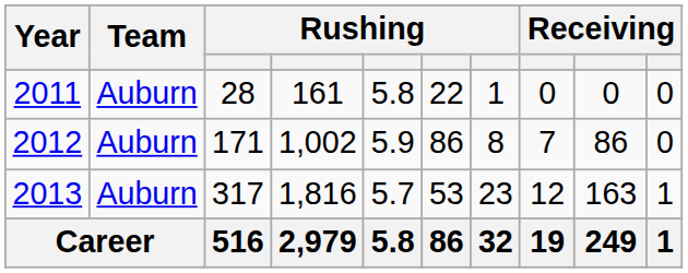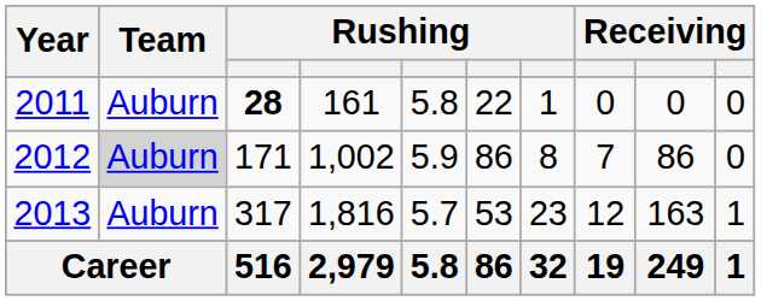2011 | column 3: normal -> bold
2012 | Team: no background -> lightgrey background
